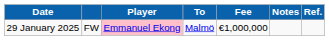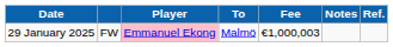29 January 2025 | Fee: €1,000,000 -> €1,000,003
